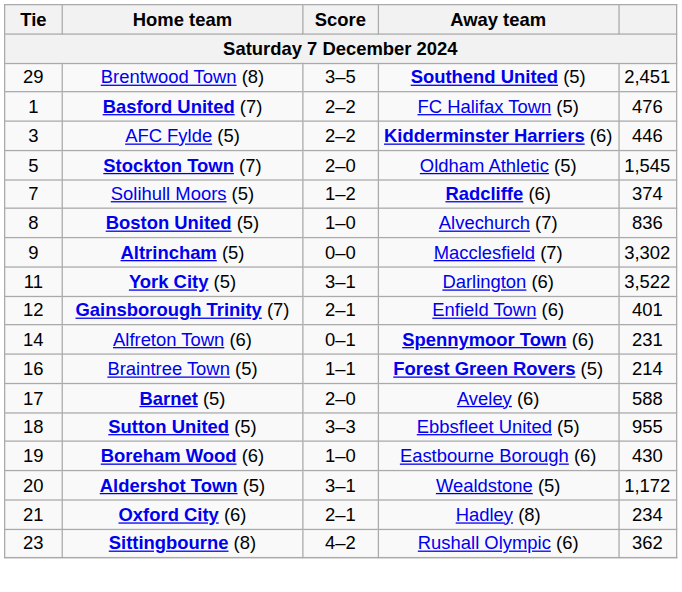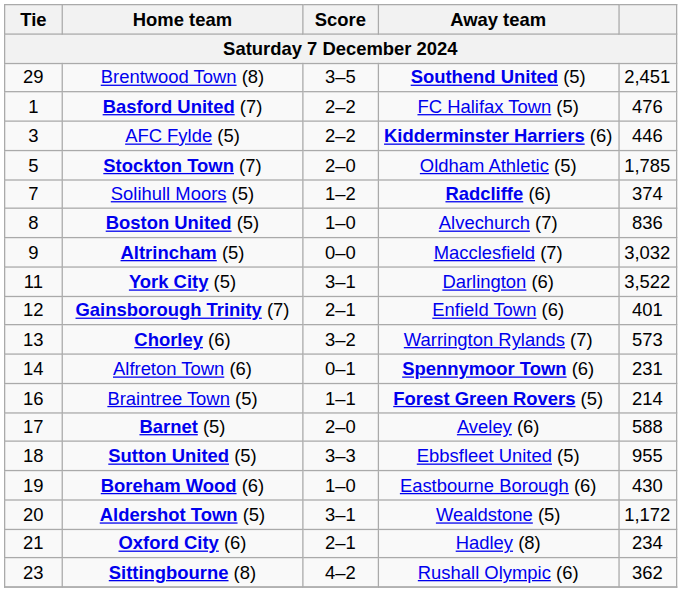Stockton Town (7) | column 5: 1,545 -> 1,785
Altrincham (5) | column 5: 3,302 -> 3,032
+ row: 13 | Chorley (6) | 3–2 | Warrington Rylands (7) | 573
